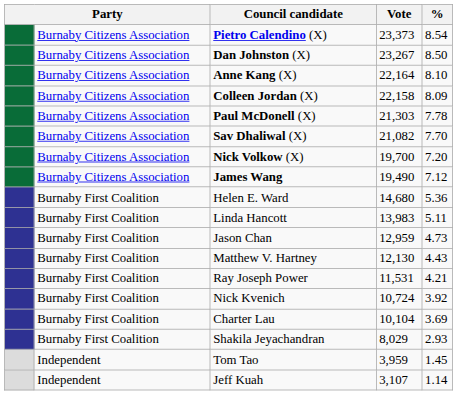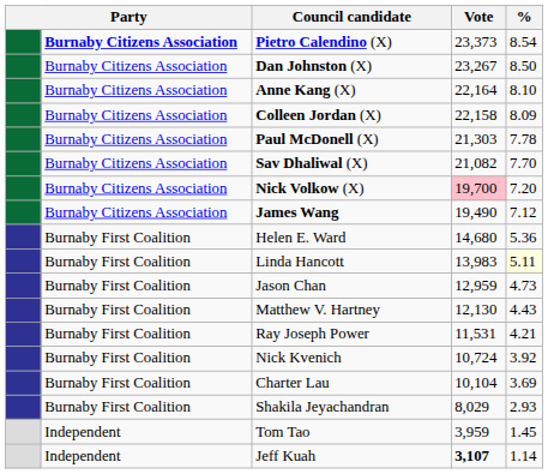Pietro Calendino (X) | column 2: normal -> bold
Nick Volkow (X) | Vote: no background -> pink background
Linda Hancott | %: no background -> lightyellow background
Jeff Kuah | Vote: normal -> bold
